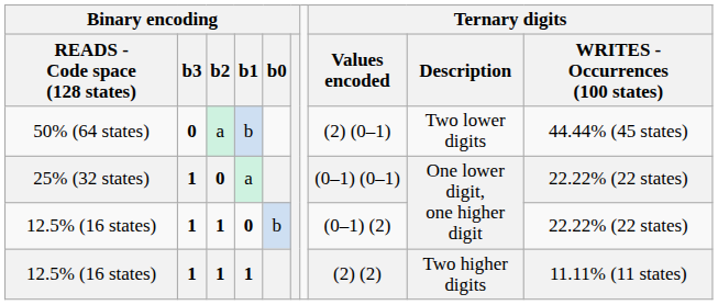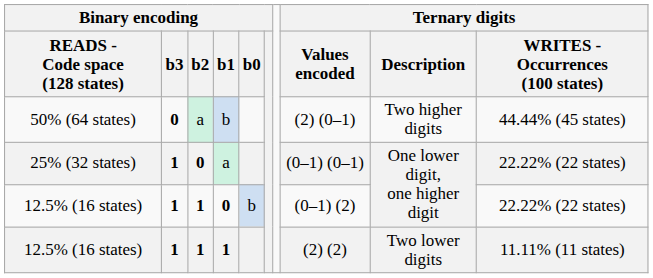row 3 | Ternary digits / Description: Two lower digits -> Two higher digits
row 6 | Ternary digits / Description: Two higher digits -> Two lower digits
